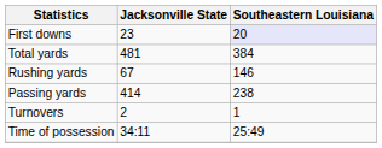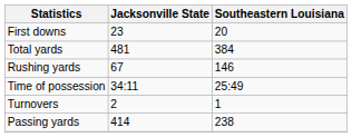First downs | Southeastern Louisiana: lavender background -> no background
rows swapped: Passing yards <-> Time of possession
